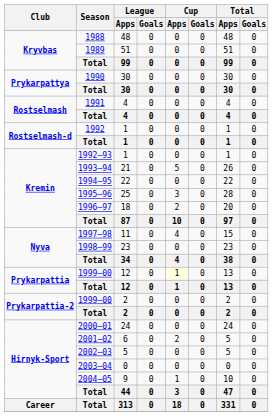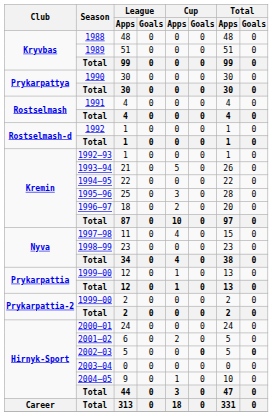1999–00 / 12 | Cup / Apps: lightyellow background -> no background
2002–03 | Cup / Goals: normal -> bold
2002–03 | Total / Goals: normal -> bold
